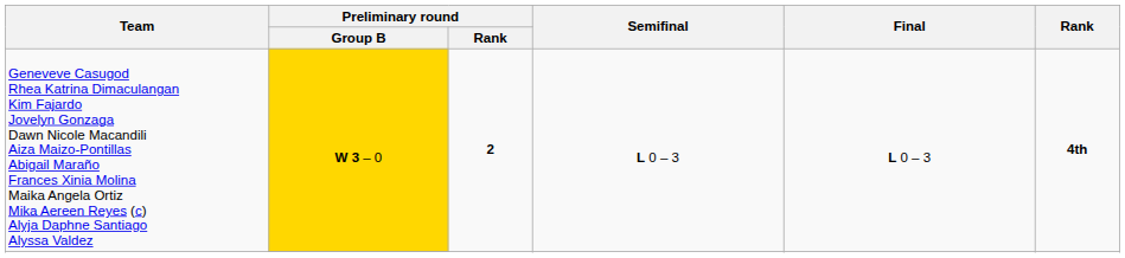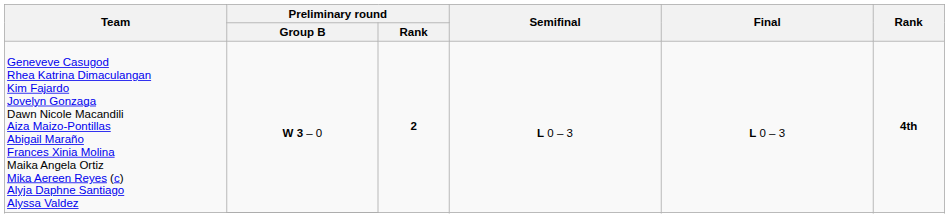row 3 | Preliminary round / Group B: gold background -> no background
